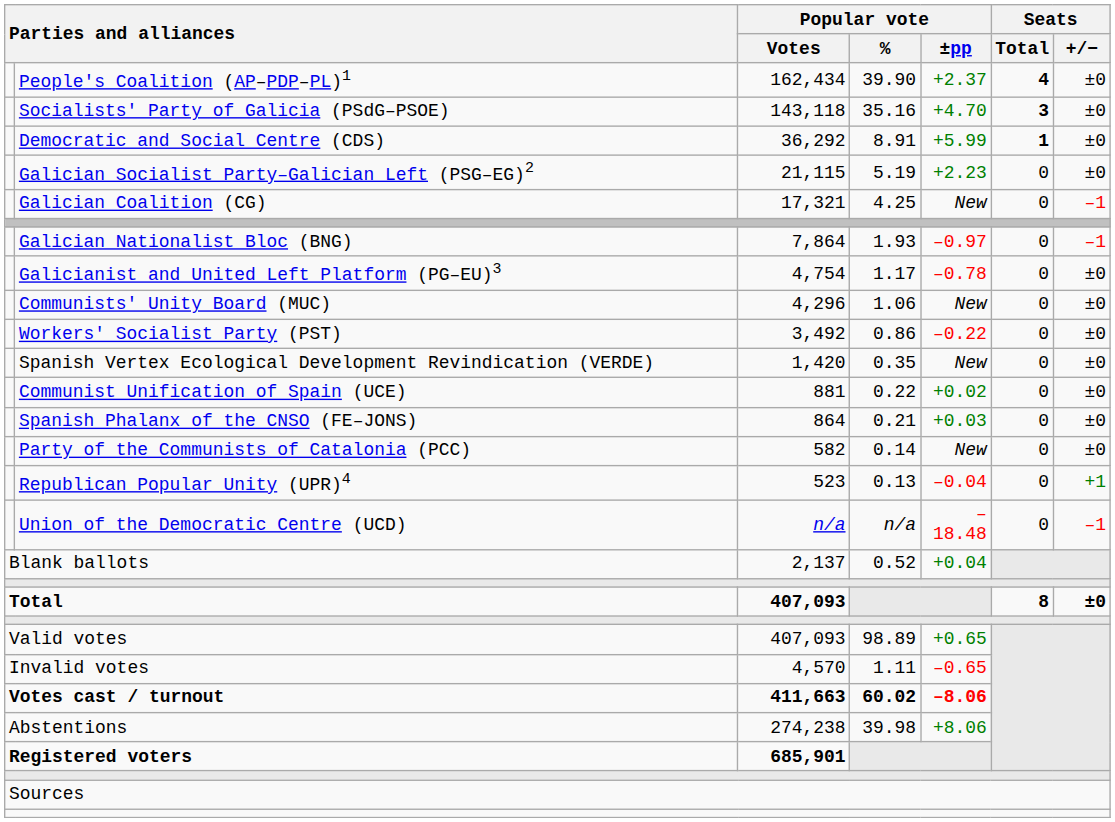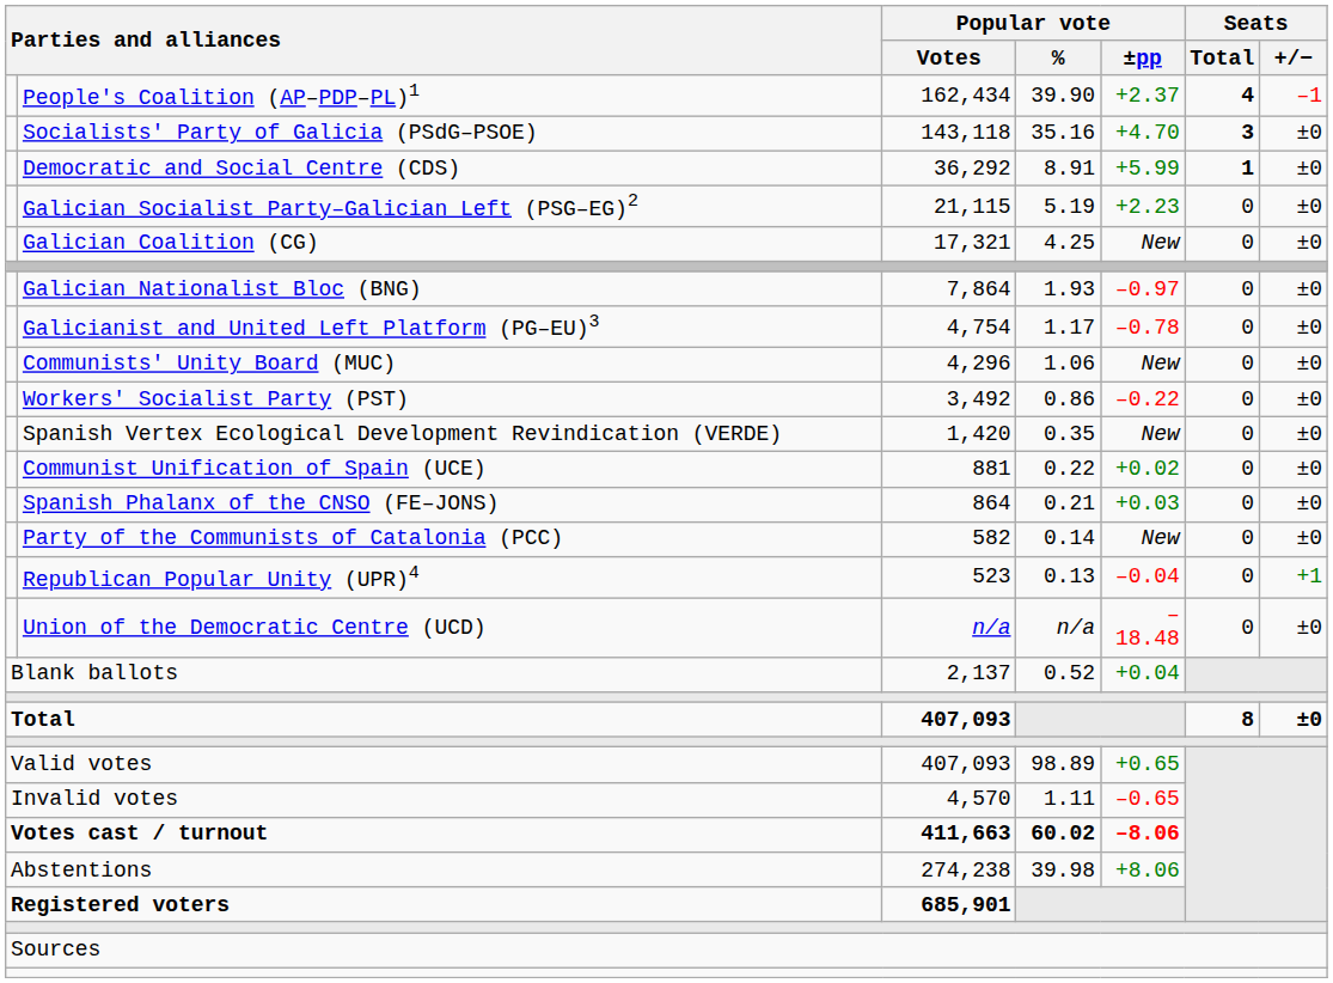People's Coalition (AP–PDP–PL)1 | Seats / +/−: ±0 -> –1
Galician Coalition (CG) | Seats / +/−: –1 -> ±0
Galician Nationalist Bloc (BNG) | Seats / +/−: –1 -> ±0
Union of the Democratic Centre (UCD) | Seats / +/−: –1 -> ±0
